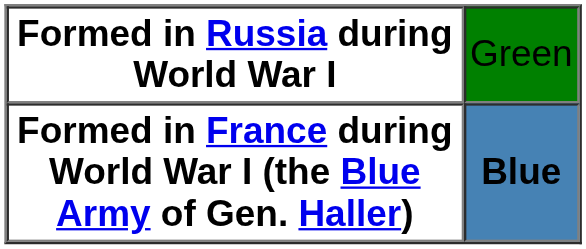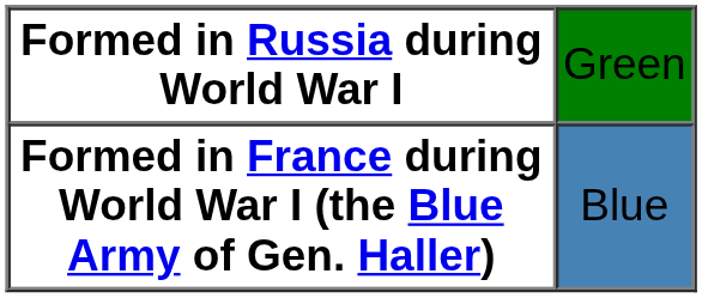row 2 | column 2: bold -> normal
